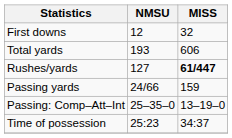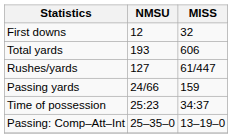Rushes/yards | MISS: bold -> normal
rows swapped: Passing: Comp–Att–Int <-> Time of possession
